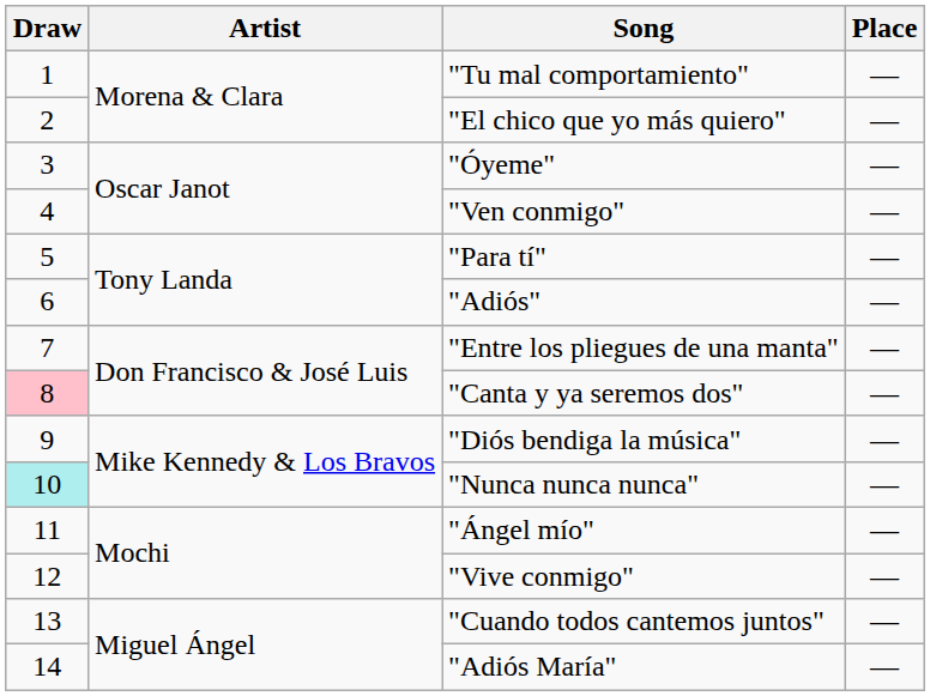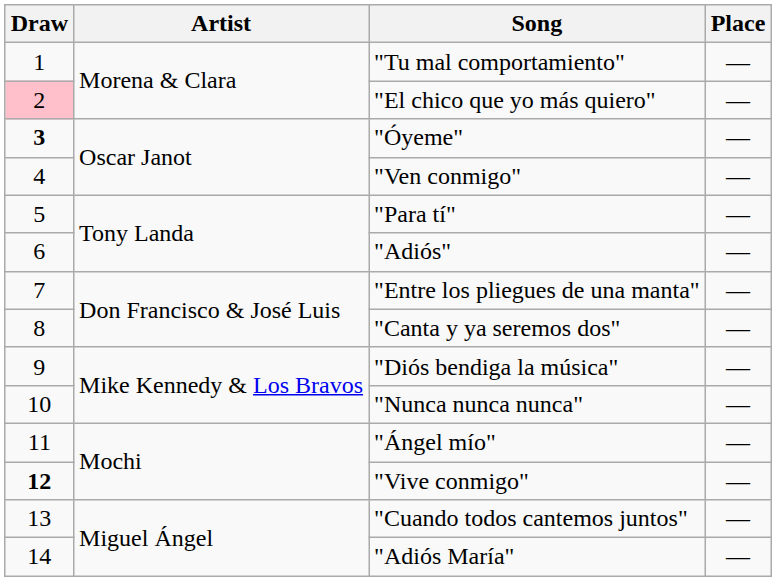"El chico que yo más quiero" | Draw: no background -> pink background
"Óyeme" | Draw: normal -> bold
"Canta y ya seremos dos" | Draw: pink background -> no background
"Nunca nunca nunca" | Draw: paleturquoise background -> no background
"Vive conmigo" | Draw: normal -> bold
